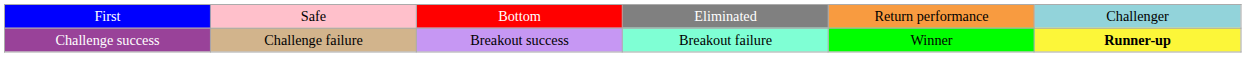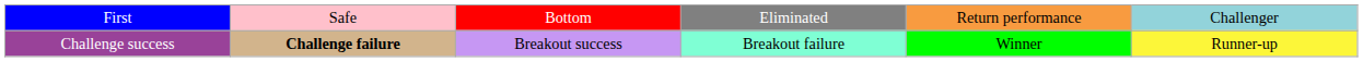Challenge success | column 2: normal -> bold
Challenge success | column 6: bold -> normal
